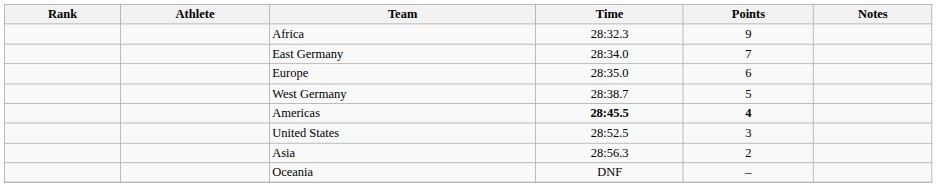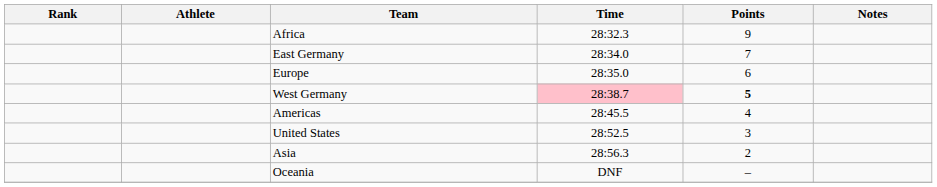West Germany | Time: no background -> pink background
West Germany | Points: normal -> bold
Americas | Time: bold -> normal
Americas | Points: bold -> normal
